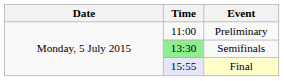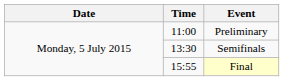Semifinals | Time: lightgreen background -> no background
Final | Time: lavender background -> no background
